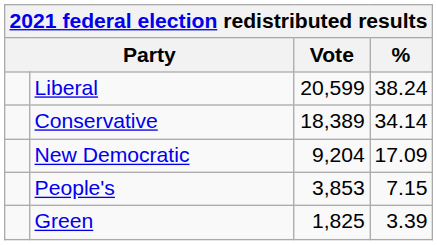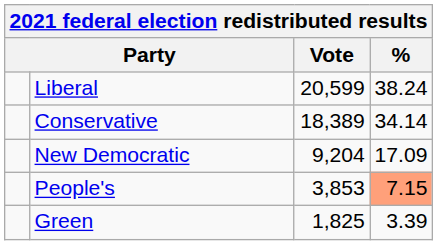People's | %: no background -> lightsalmon background
